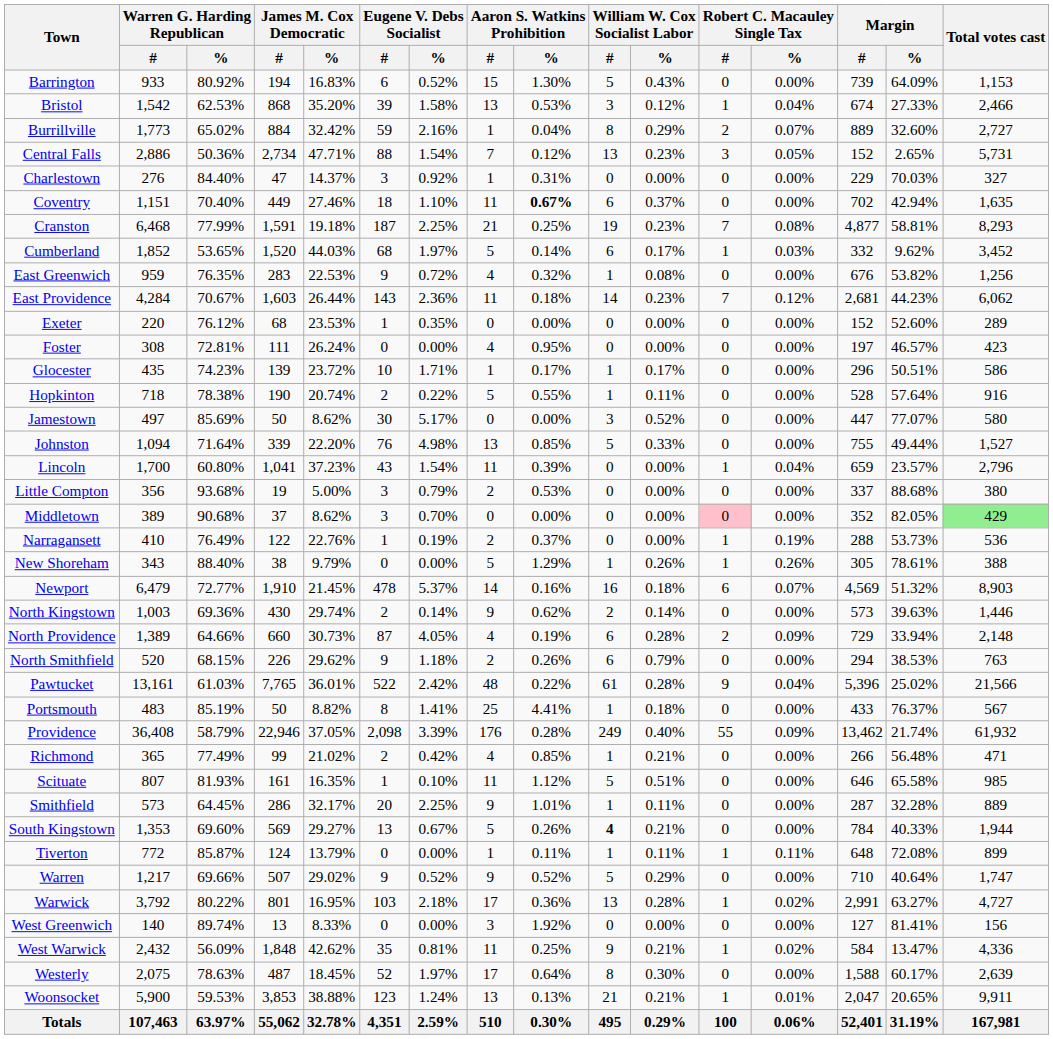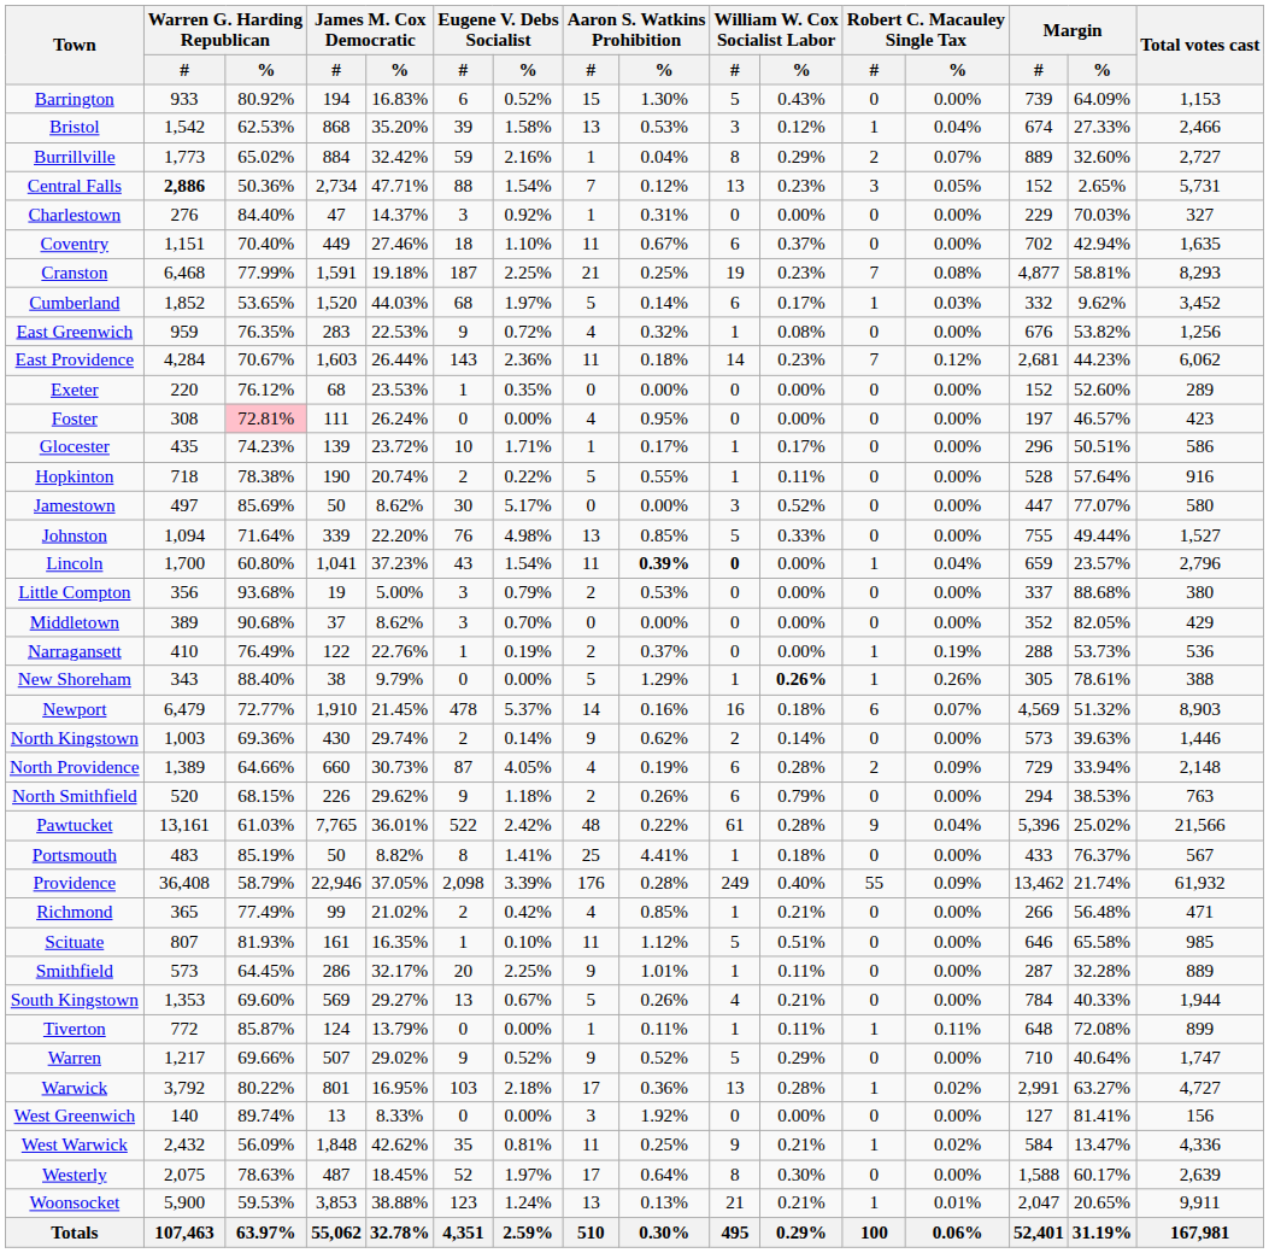Central Falls | Warren G. Harding Republican / #: normal -> bold
Coventry | Aaron S. Watkins Prohibition / %: bold -> normal
Foster | Warren G. Harding Republican / %: no background -> pink background
Lincoln | Aaron S. Watkins Prohibition / %: normal -> bold
Lincoln | William W. Cox Socialist Labor / #: normal -> bold
Middletown | Robert C. Macauley Single Tax / #: pink background -> no background
Middletown | Total votes cast: lightgreen background -> no background
New Shoreham | William W. Cox Socialist Labor / %: normal -> bold
South Kingstown | William W. Cox Socialist Labor / #: bold -> normal
